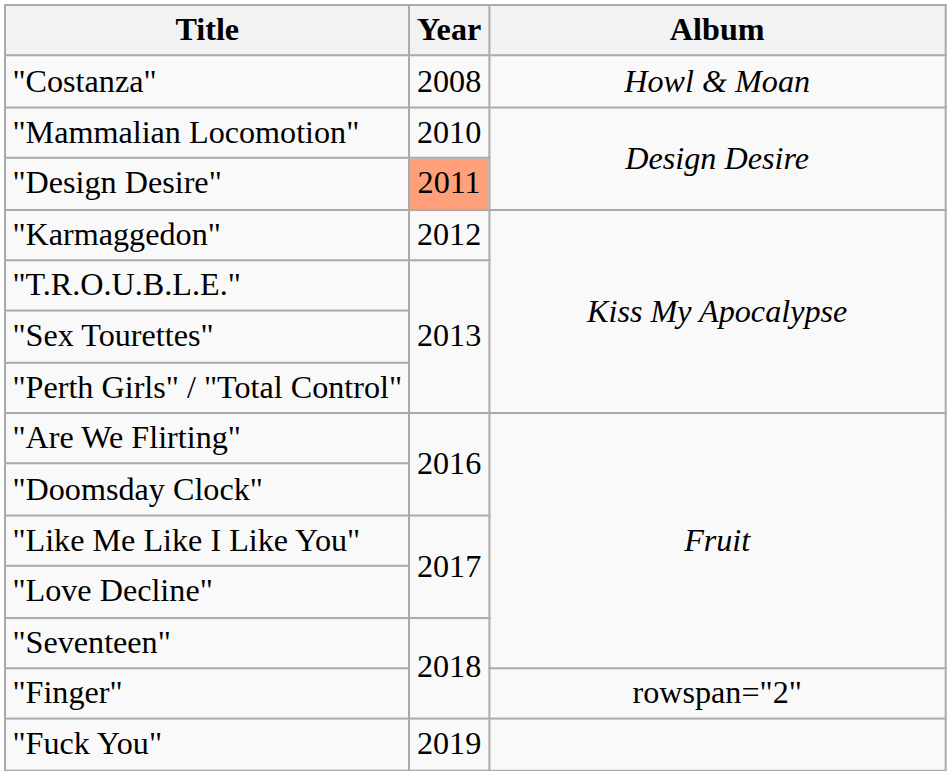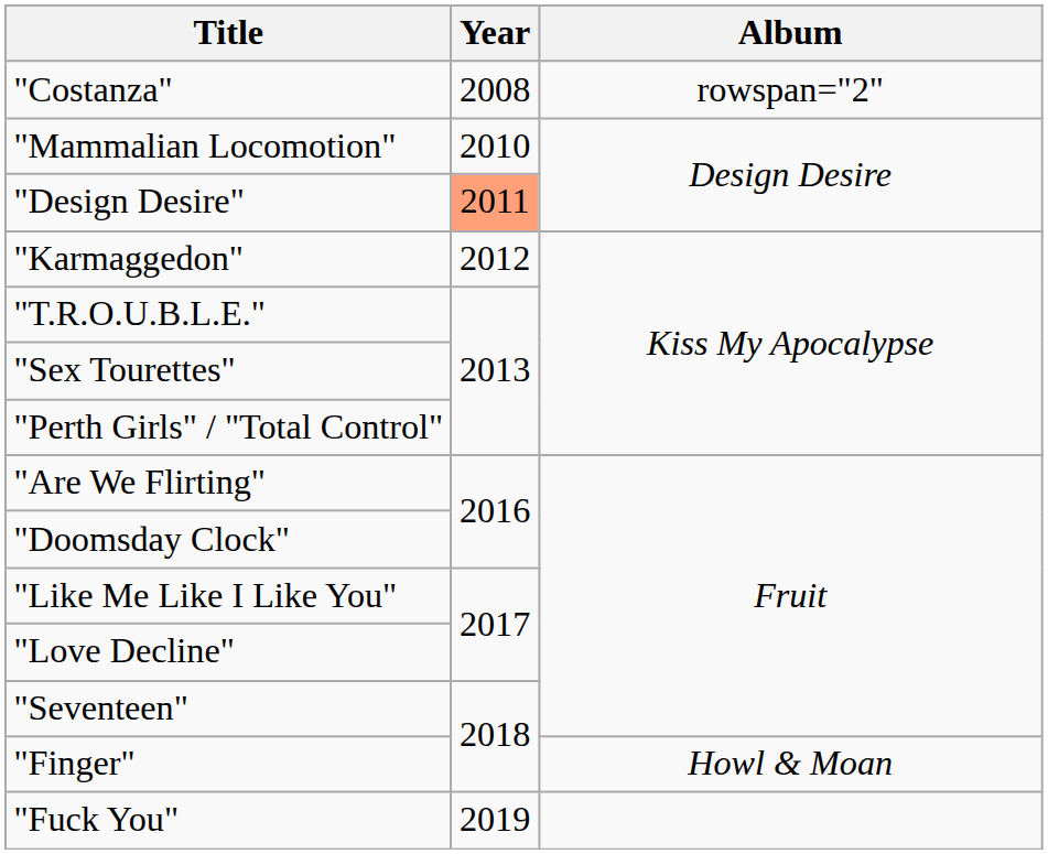"Costanza" | Album: Howl & Moan -> rowspan="2"
"Finger" | Album: rowspan="2" -> Howl & Moan
